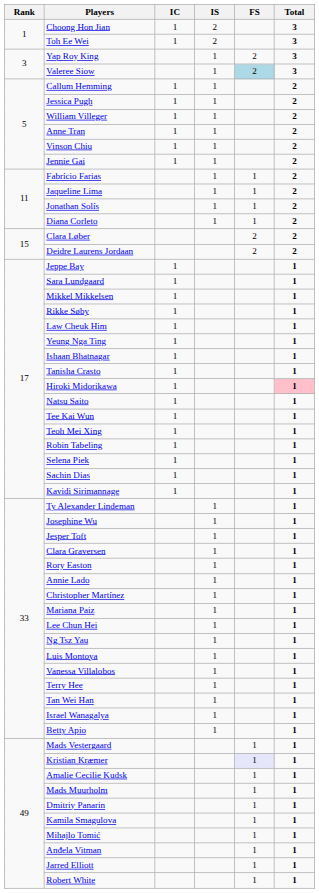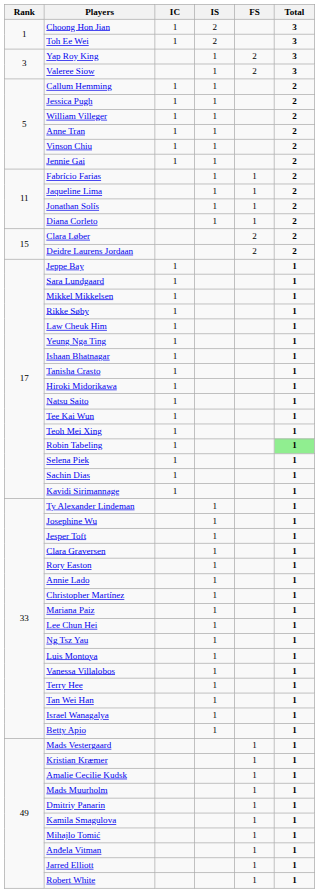Valeree Siow | FS: lightblue background -> no background
Hiroki Midorikawa | Total: pink background -> no background
Robin Tabeling | Total: no background -> lightgreen background
Kristian Kræmer | FS: lavender background -> no background
